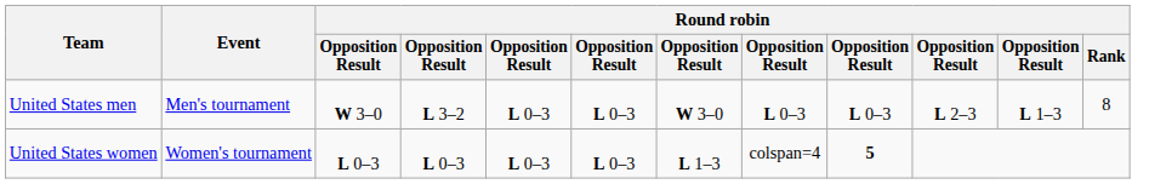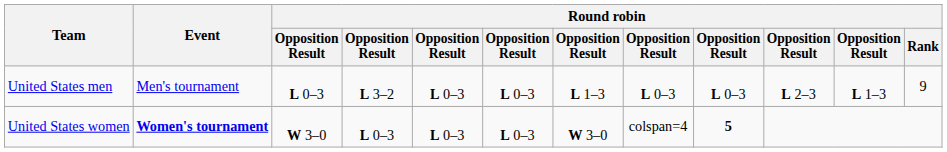United States men | column 3: W 3–0 -> L 0–3
United States men | column 7: W 3–0 -> L 1–3
United States men | Round robin / Rank: 8 -> 9
United States women | Event: normal -> bold
United States women | column 3: L 0–3 -> W 3–0
United States women | column 7: L 1–3 -> W 3–0
